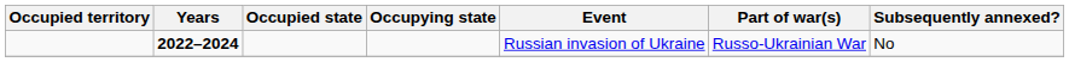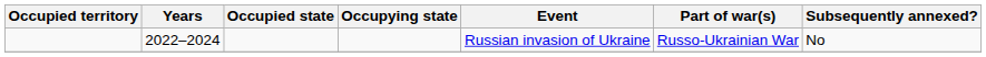row 2 | Years: bold -> normal
